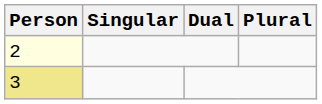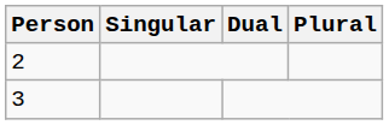2 | Person: lightyellow background -> no background
3 | Person: khaki background -> no background
